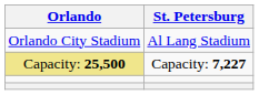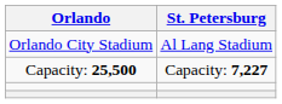row 3 | Orlando: khaki background -> no background
